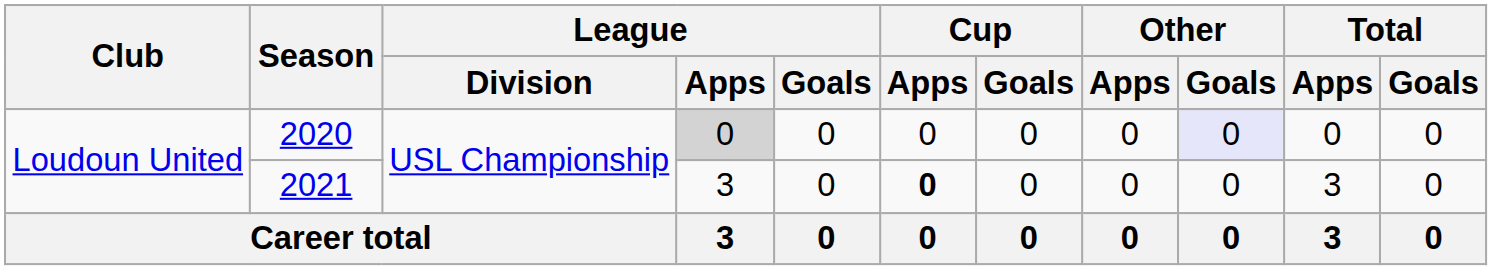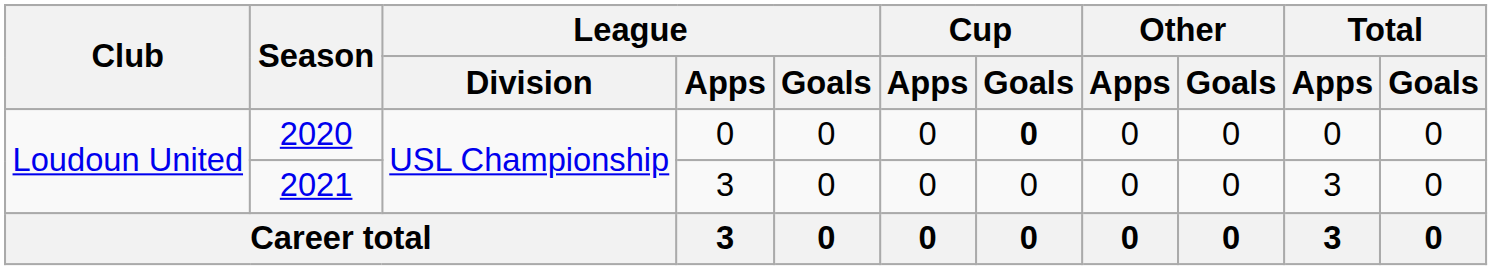2020 | League / Apps: lightgrey background -> no background
2020 | Cup / Goals: normal -> bold
2020 | Other / Goals: lavender background -> no background
2021 | Cup / Apps: bold -> normal
